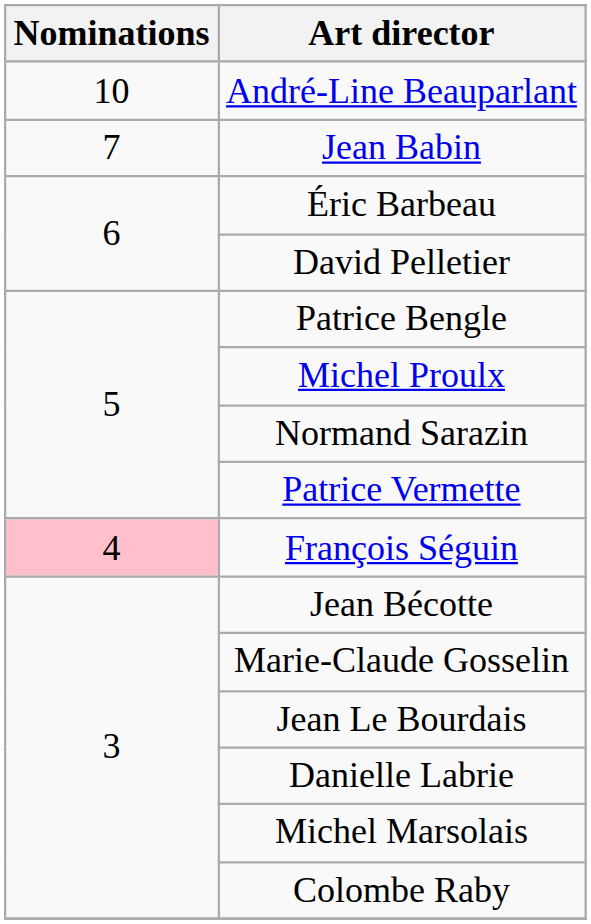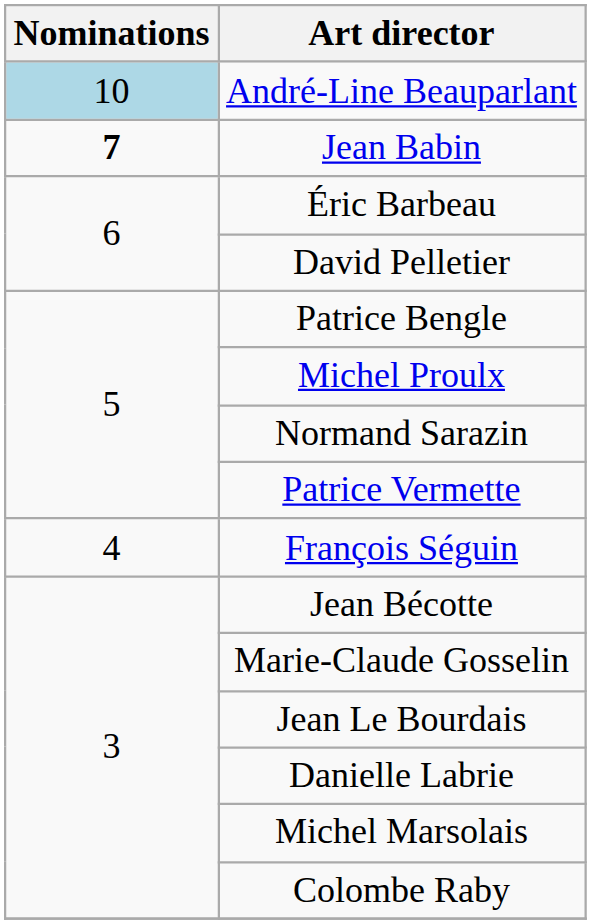André-Line Beauparlant | Nominations: no background -> lightblue background
Jean Babin | Nominations: normal -> bold
François Séguin | Nominations: pink background -> no background
